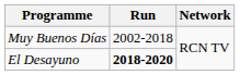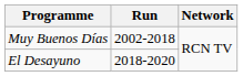El Desayuno | Run: bold -> normal
